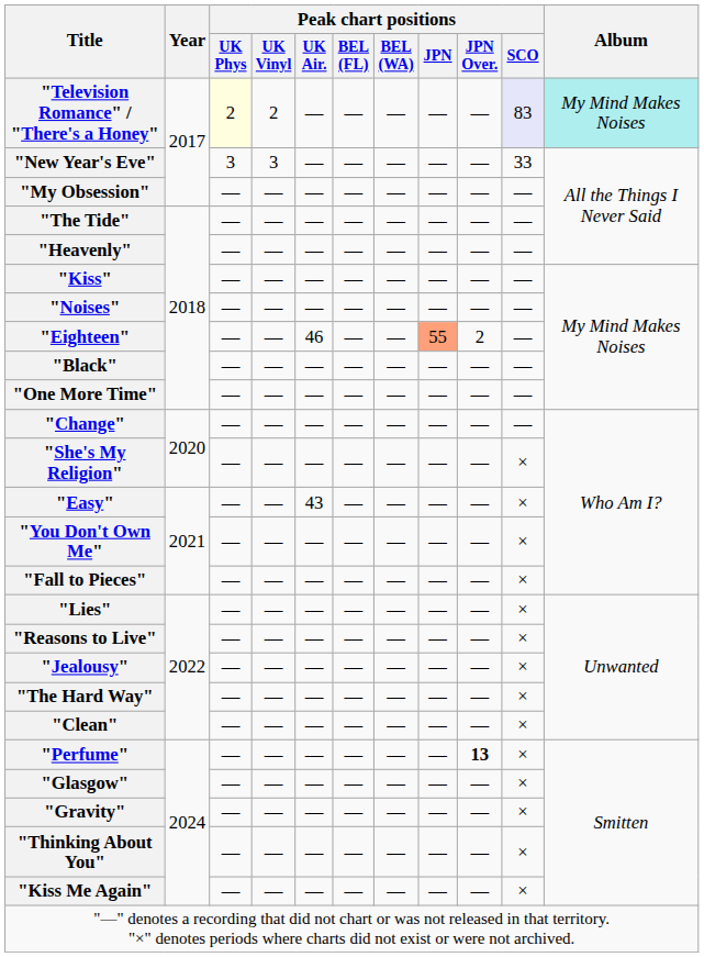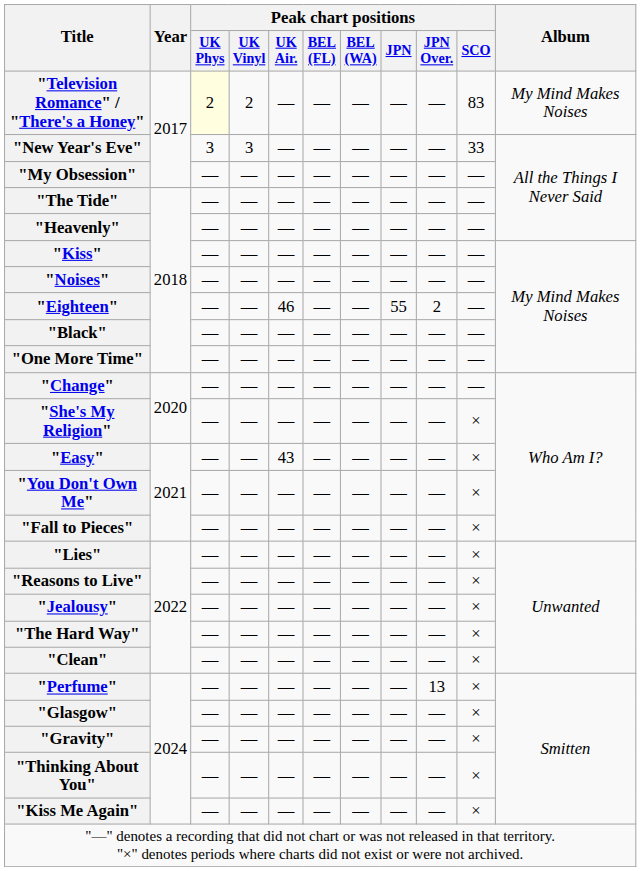"Television Romance" / "There's a Honey" | Peak chart positions / SCO: lavender background -> no background
"Television Romance" / "There's a Honey" | Album: paleturquoise background -> no background
"Eighteen" | Peak chart positions / JPN: lightsalmon background -> no background
"Perfume" | Peak chart positions / JPN Over.: bold -> normal
